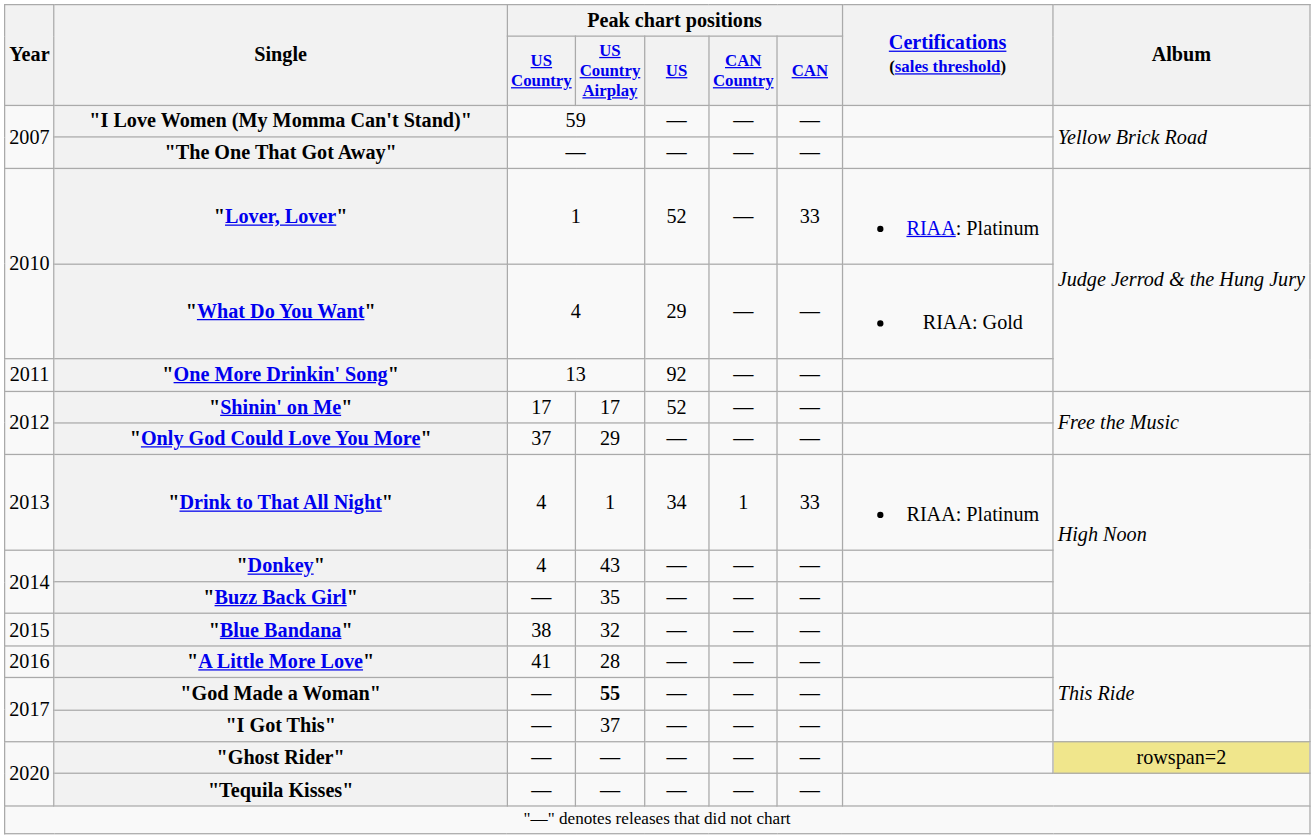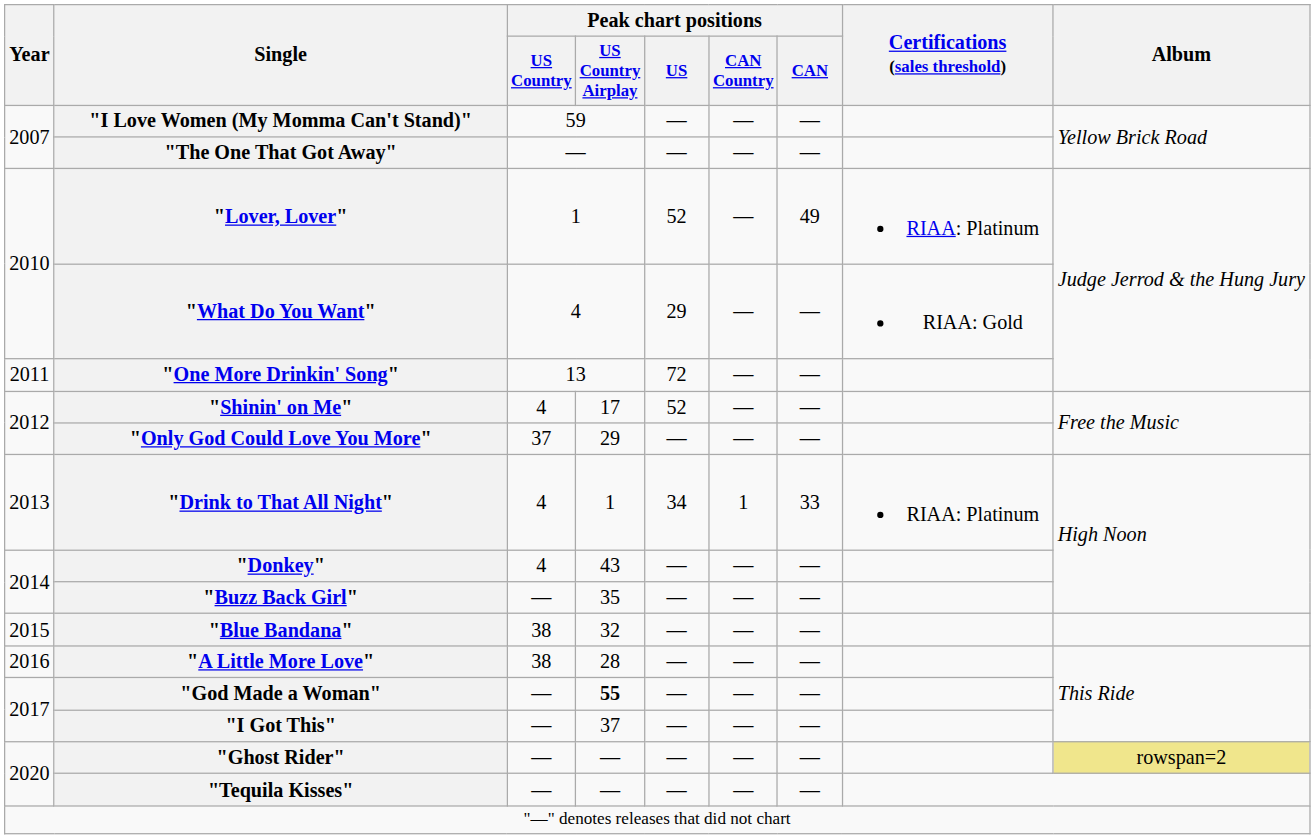"Lover, Lover" | Peak chart positions / CAN: 33 -> 49
"One More Drinkin' Song" | Peak chart positions / US: 92 -> 72
"Shinin' on Me" | Peak chart positions / US Country: 17 -> 4
"A Little More Love" | Peak chart positions / US Country: 41 -> 38
